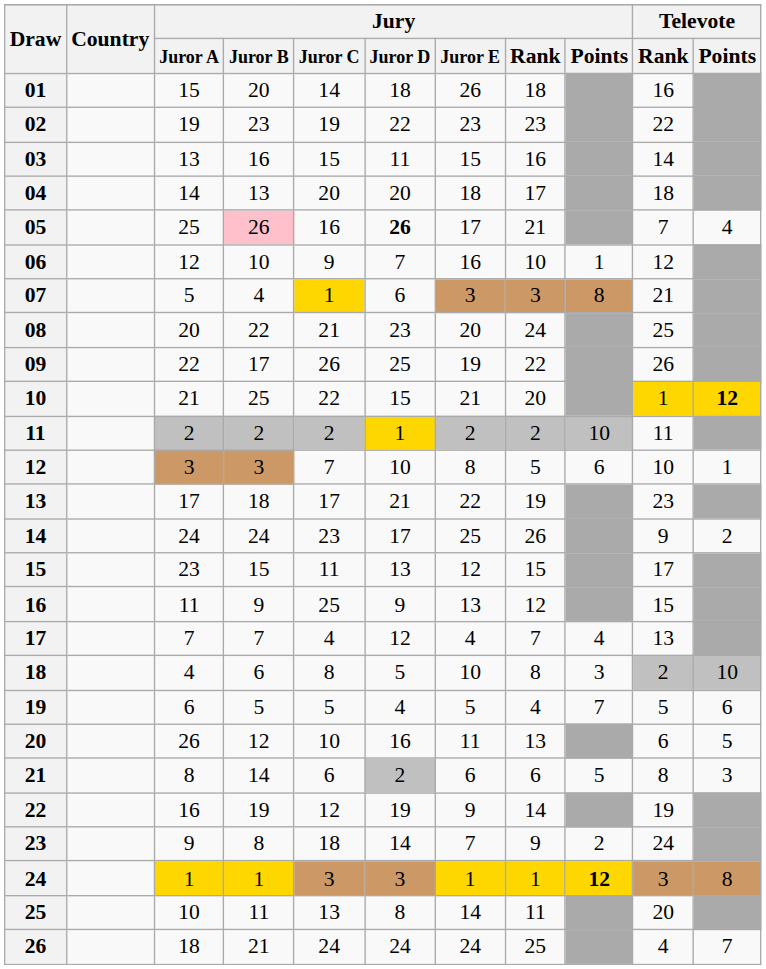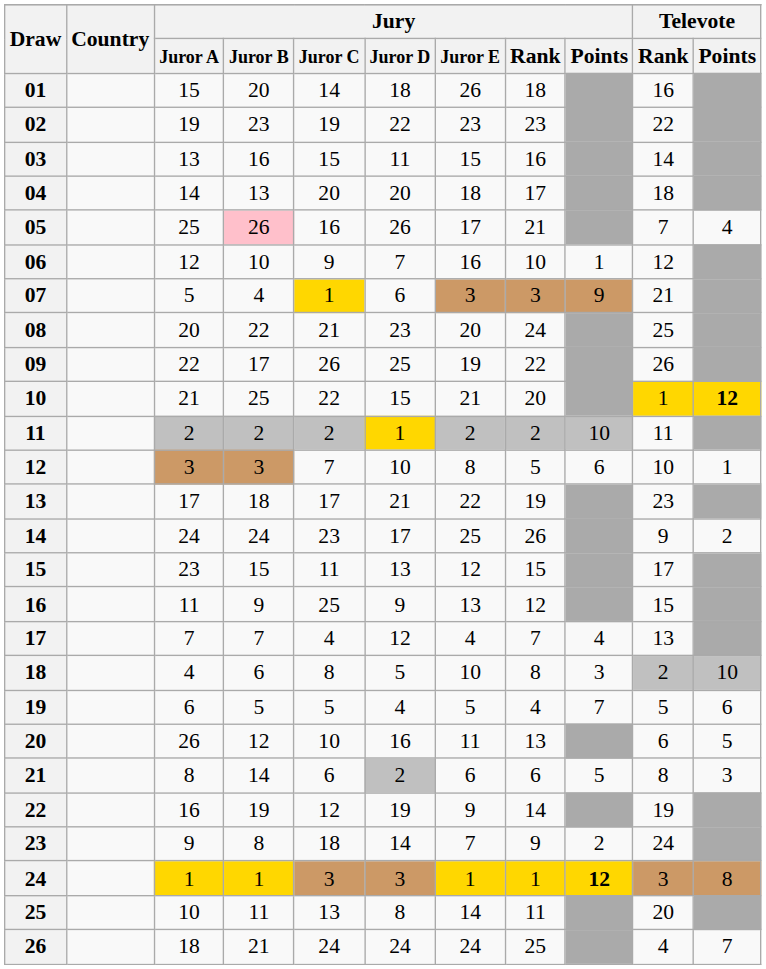05 | Jury / Juror D: bold -> normal
07 | Jury / Points: 8 -> 9
